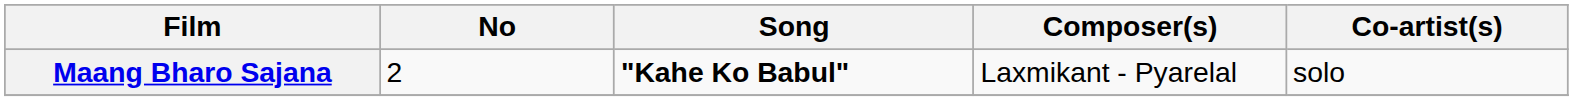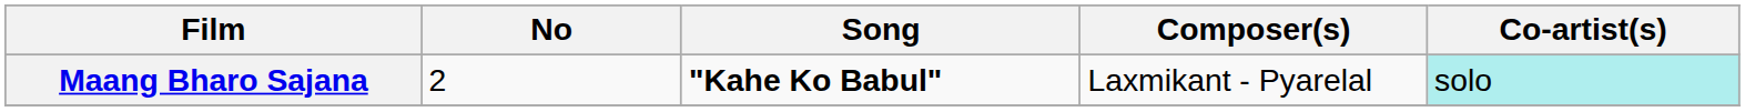Maang Bharo Sajana | Co-artist(s): no background -> paleturquoise background
